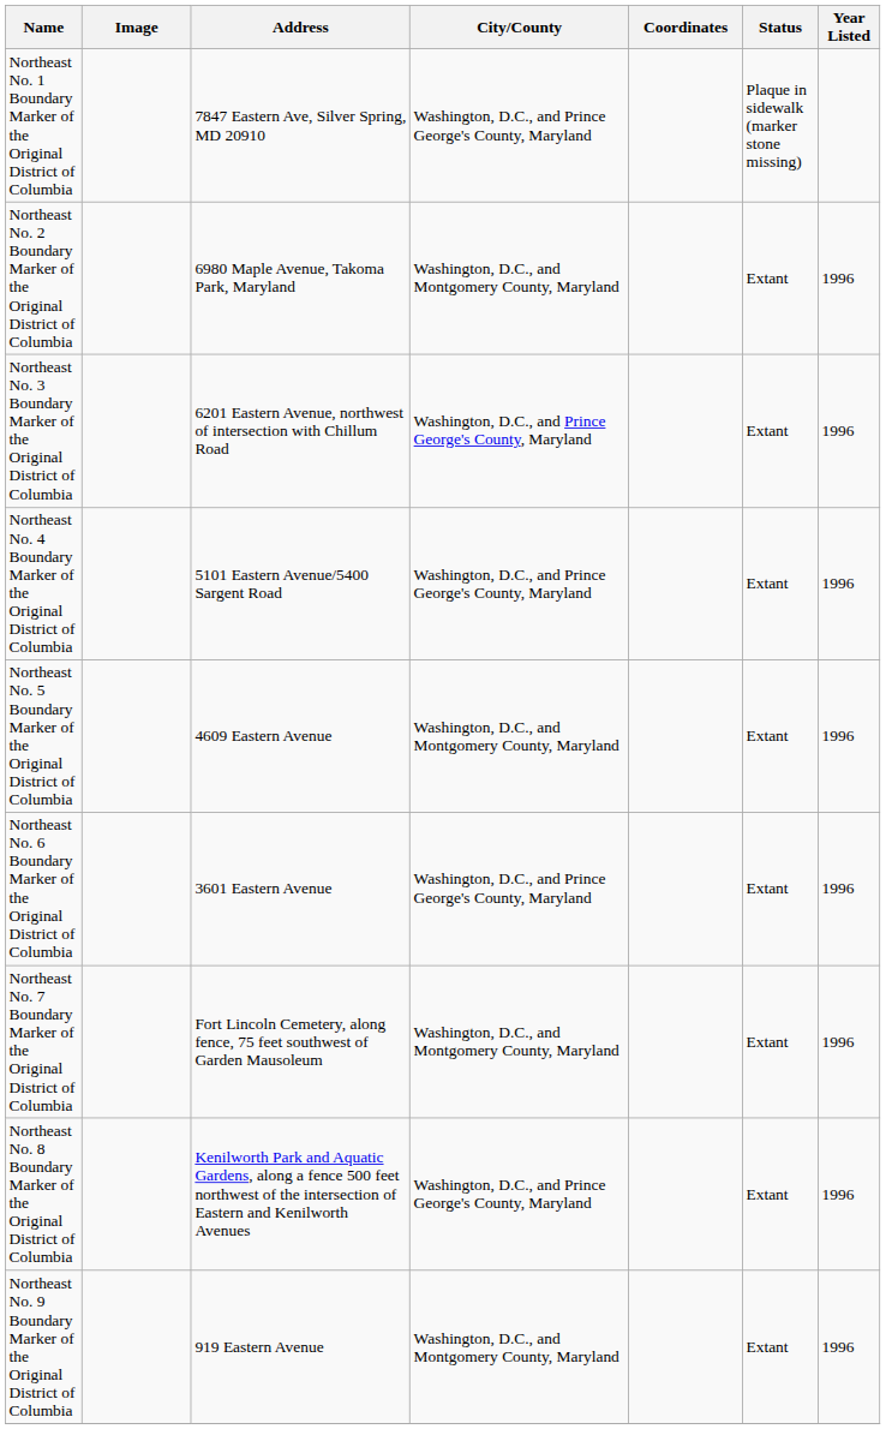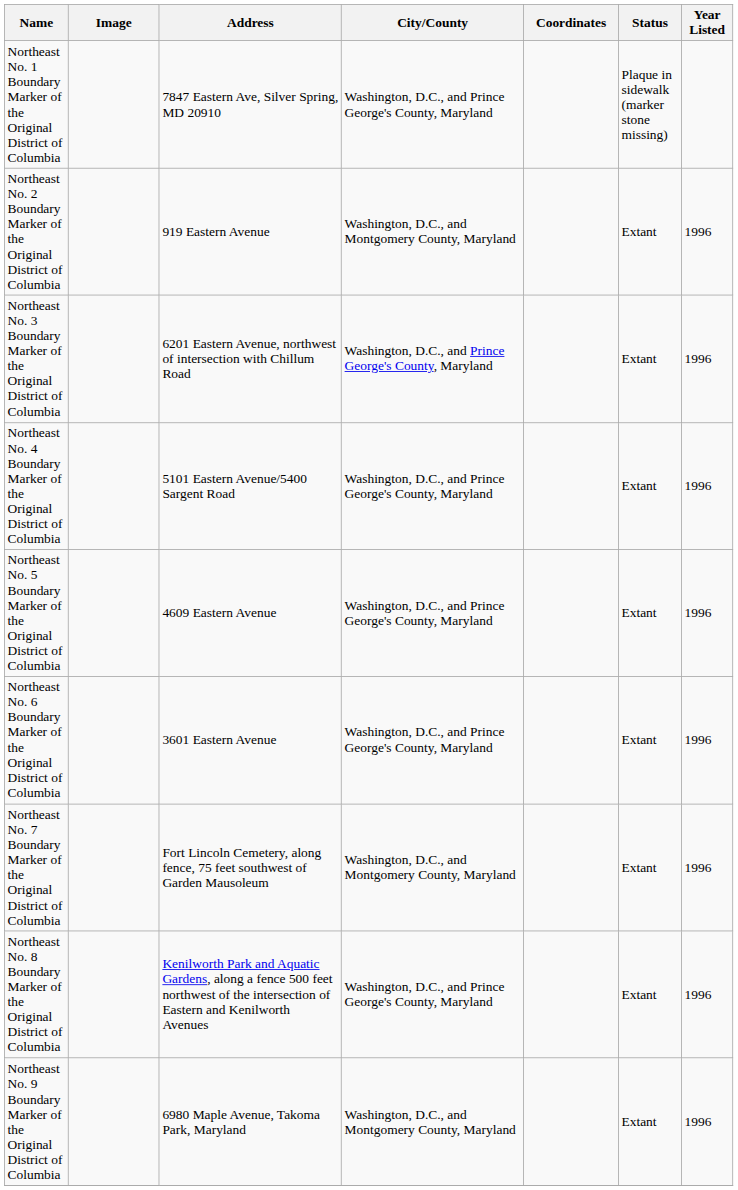row 3 | Address: 6980 Maple Avenue, Takoma Park, Maryland -> 919 Eastern Avenue
row 6 | City/County: Washington, D.C., and Montgomery County, Maryland -> Washington, D.C., and Prince George's County, Maryland
row 10 | Address: 919 Eastern Avenue -> 6980 Maple Avenue, Takoma Park, Maryland
